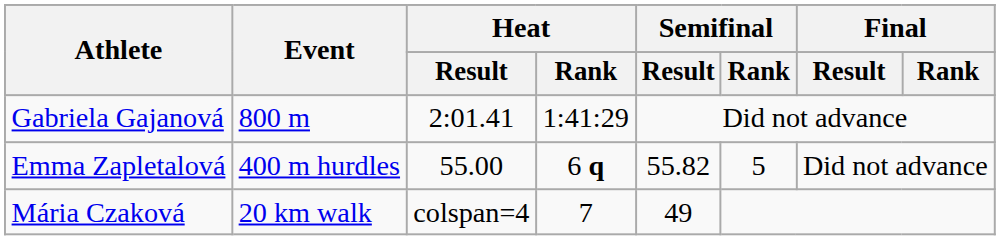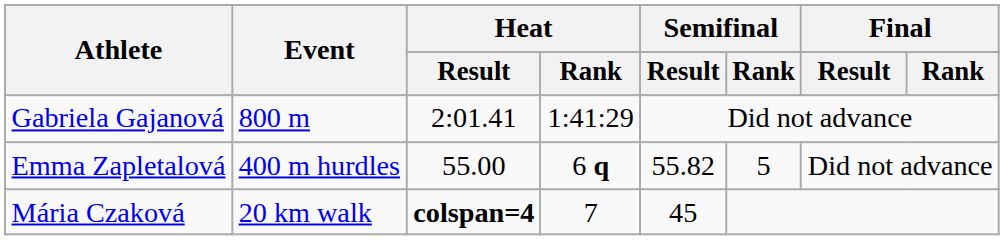Mária Czaková | Heat / Result: normal -> bold
Mária Czaková | Semifinal / Result: 49 -> 45
